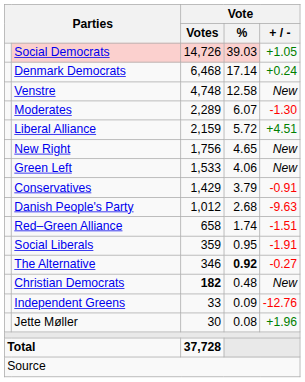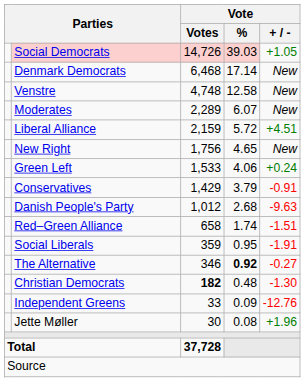Denmark Democrats | Vote / + / -: +0.24 -> New
Moderates | Vote / + / -: -1.30 -> New
Green Left | Vote / + / -: New -> +0.24
Christian Democrats | Vote / + / -: New -> -1.30
